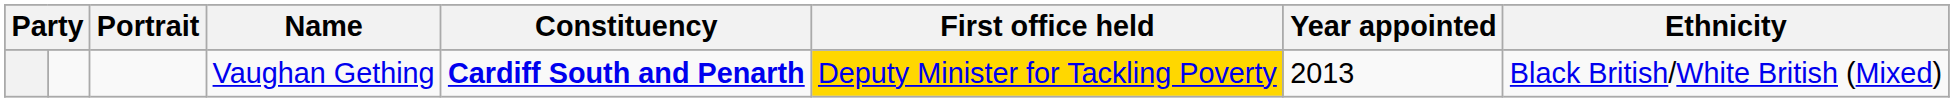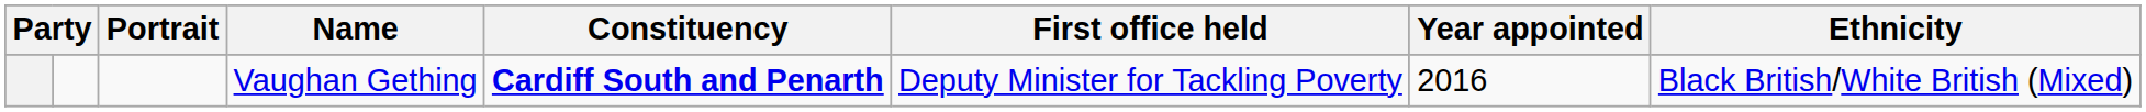Vaughan Gething | First office held: gold background -> no background
Vaughan Gething | Year appointed: 2013 -> 2016
